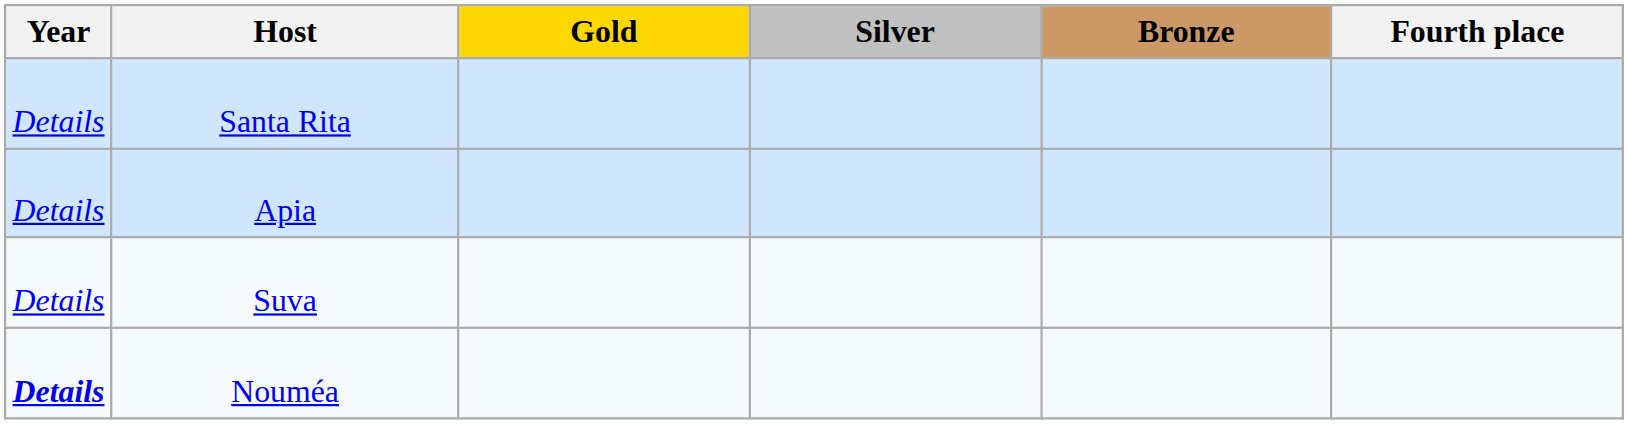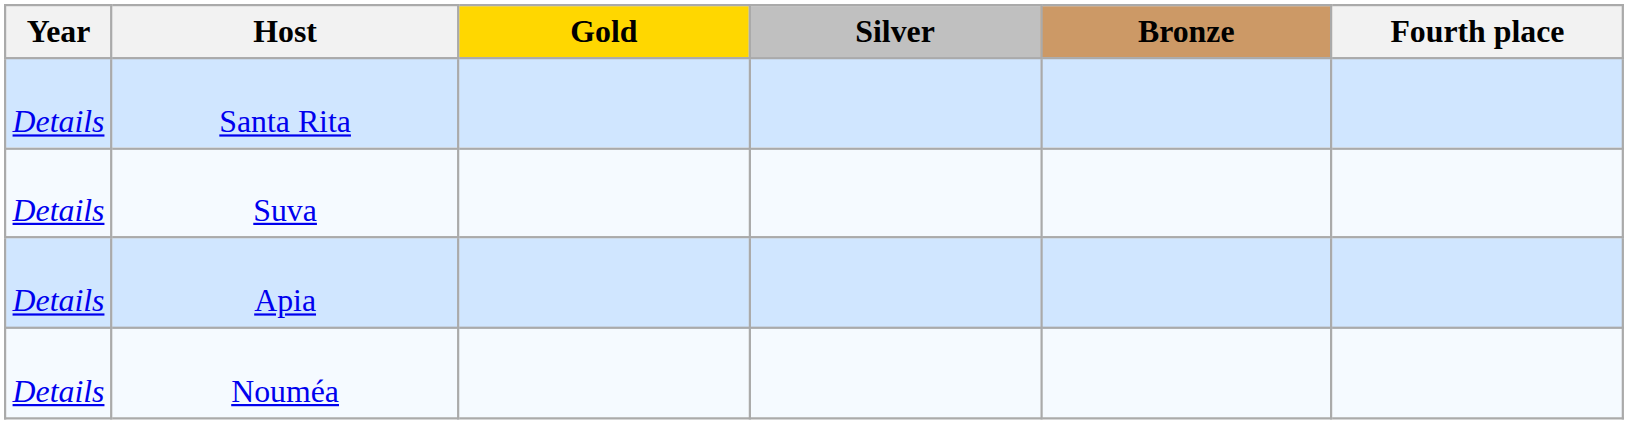rows swapped: Suva <-> Apia
Nouméa | Year: bold -> normal
